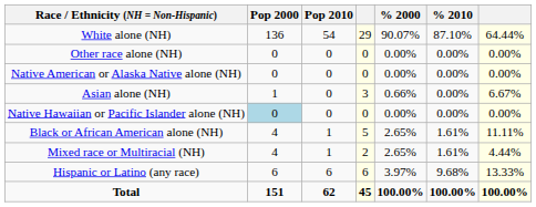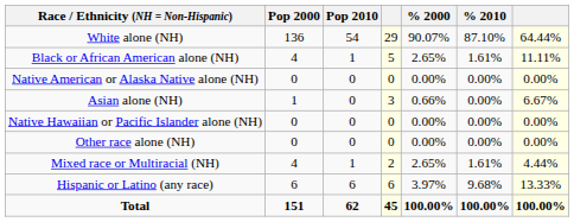rows swapped: Black or African American alone (NH) <-> Other race alone (NH)
Native Hawaiian or Pacific Islander alone (NH) | Pop 2000: lightblue background -> no background
